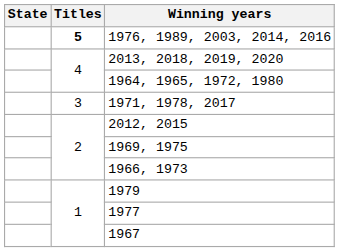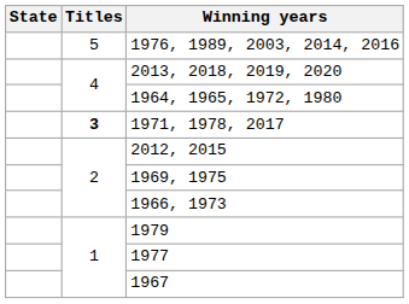1976, 1989, 2003, 2014, 2016 | Titles: bold -> normal
1971, 1978, 2017 | Titles: normal -> bold
